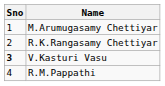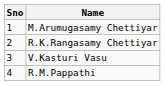V.Kasturi Vasu | Sno: bold -> normal
